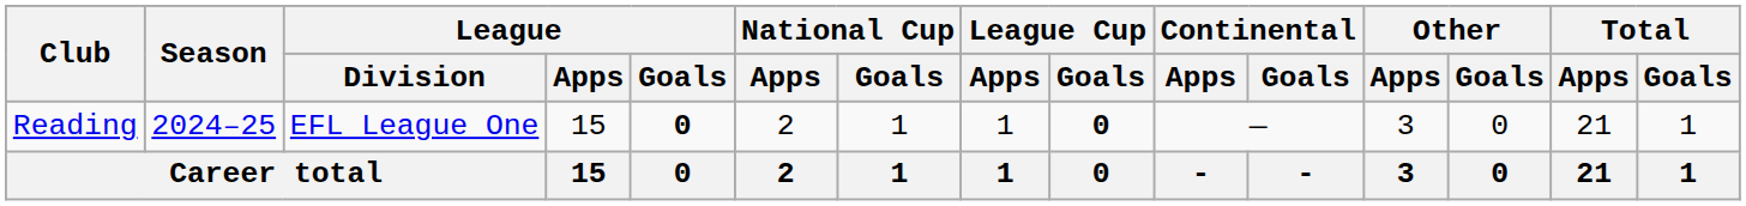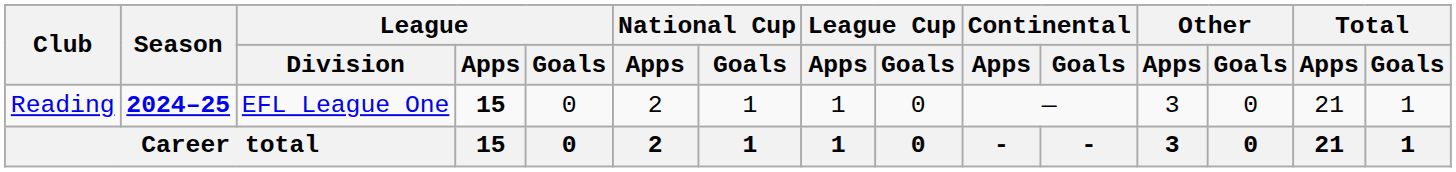Reading | Season: normal -> bold
Reading | League / Apps: normal -> bold
Reading | League / Goals: bold -> normal
Reading | League Cup / Goals: bold -> normal
